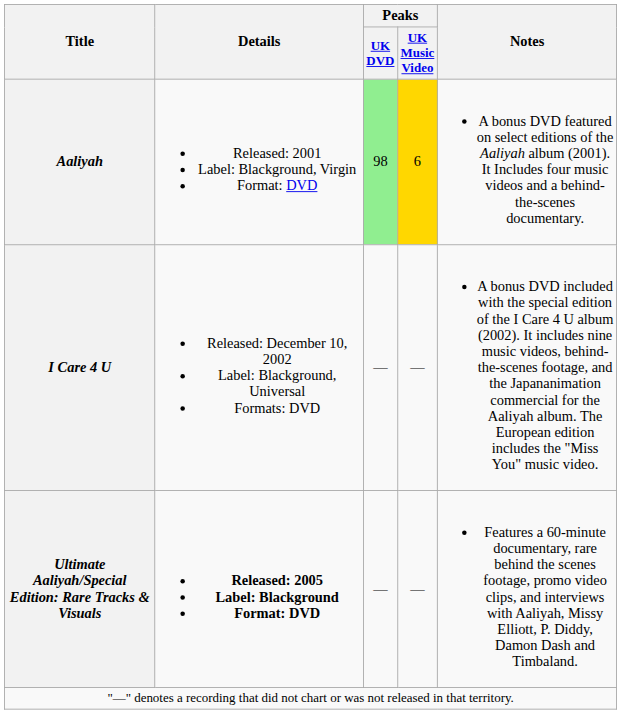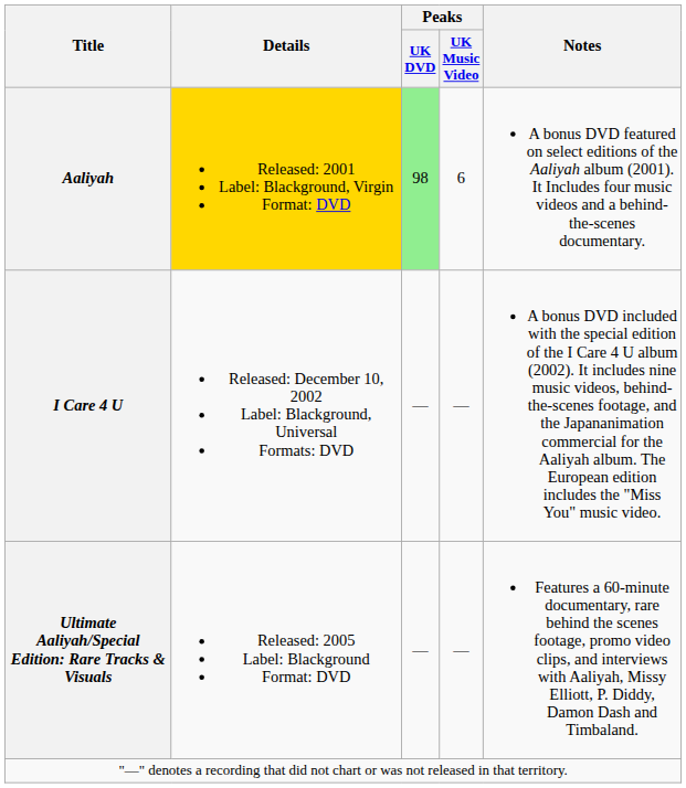Aaliyah | Details: no background -> gold background
Aaliyah | Peaks / UK Music Video: gold background -> no background
Ultimate Aaliyah/Special Edition: Rare Tracks & Visuals | Details: bold -> normal
